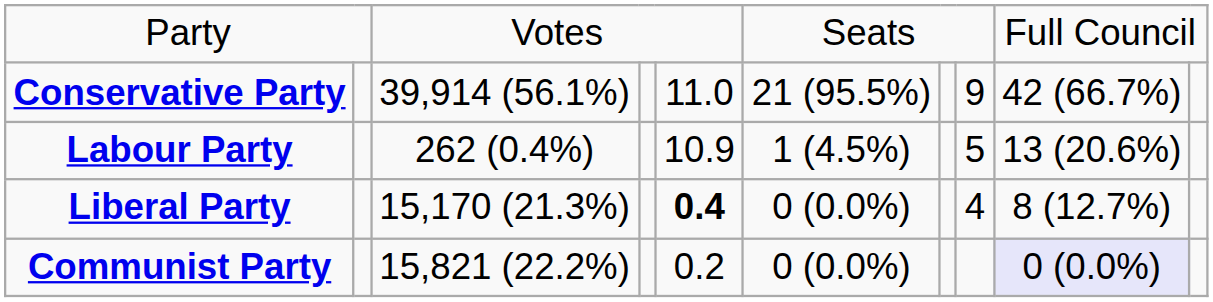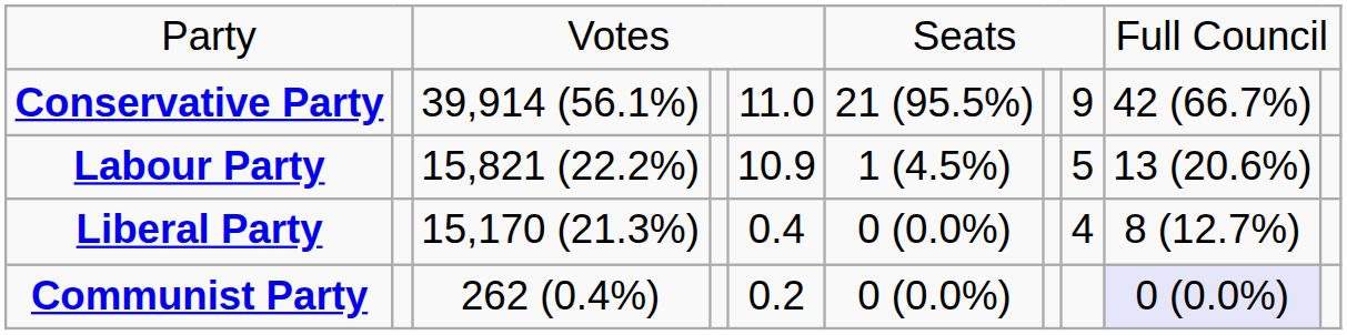Labour Party | column 3: 262 (0.4%) -> 15,821 (22.2%)
Liberal Party | column 5: bold -> normal
Communist Party | column 3: 15,821 (22.2%) -> 262 (0.4%)
